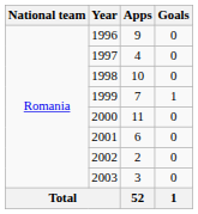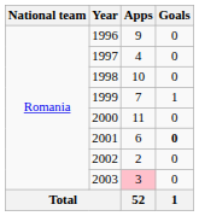2001 | Goals: normal -> bold
2003 | Apps: no background -> pink background
